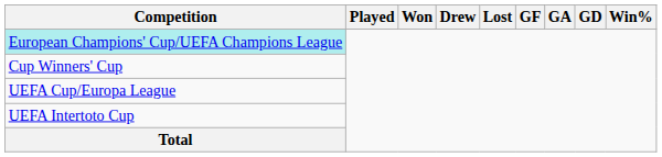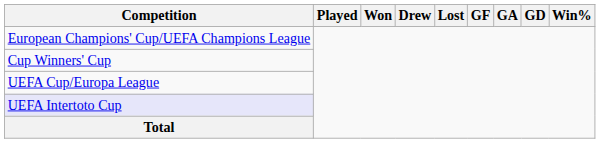European Champions' Cup/UEFA Champions League | Competition: paleturquoise background -> no background
UEFA Intertoto Cup | Competition: no background -> lavender background
